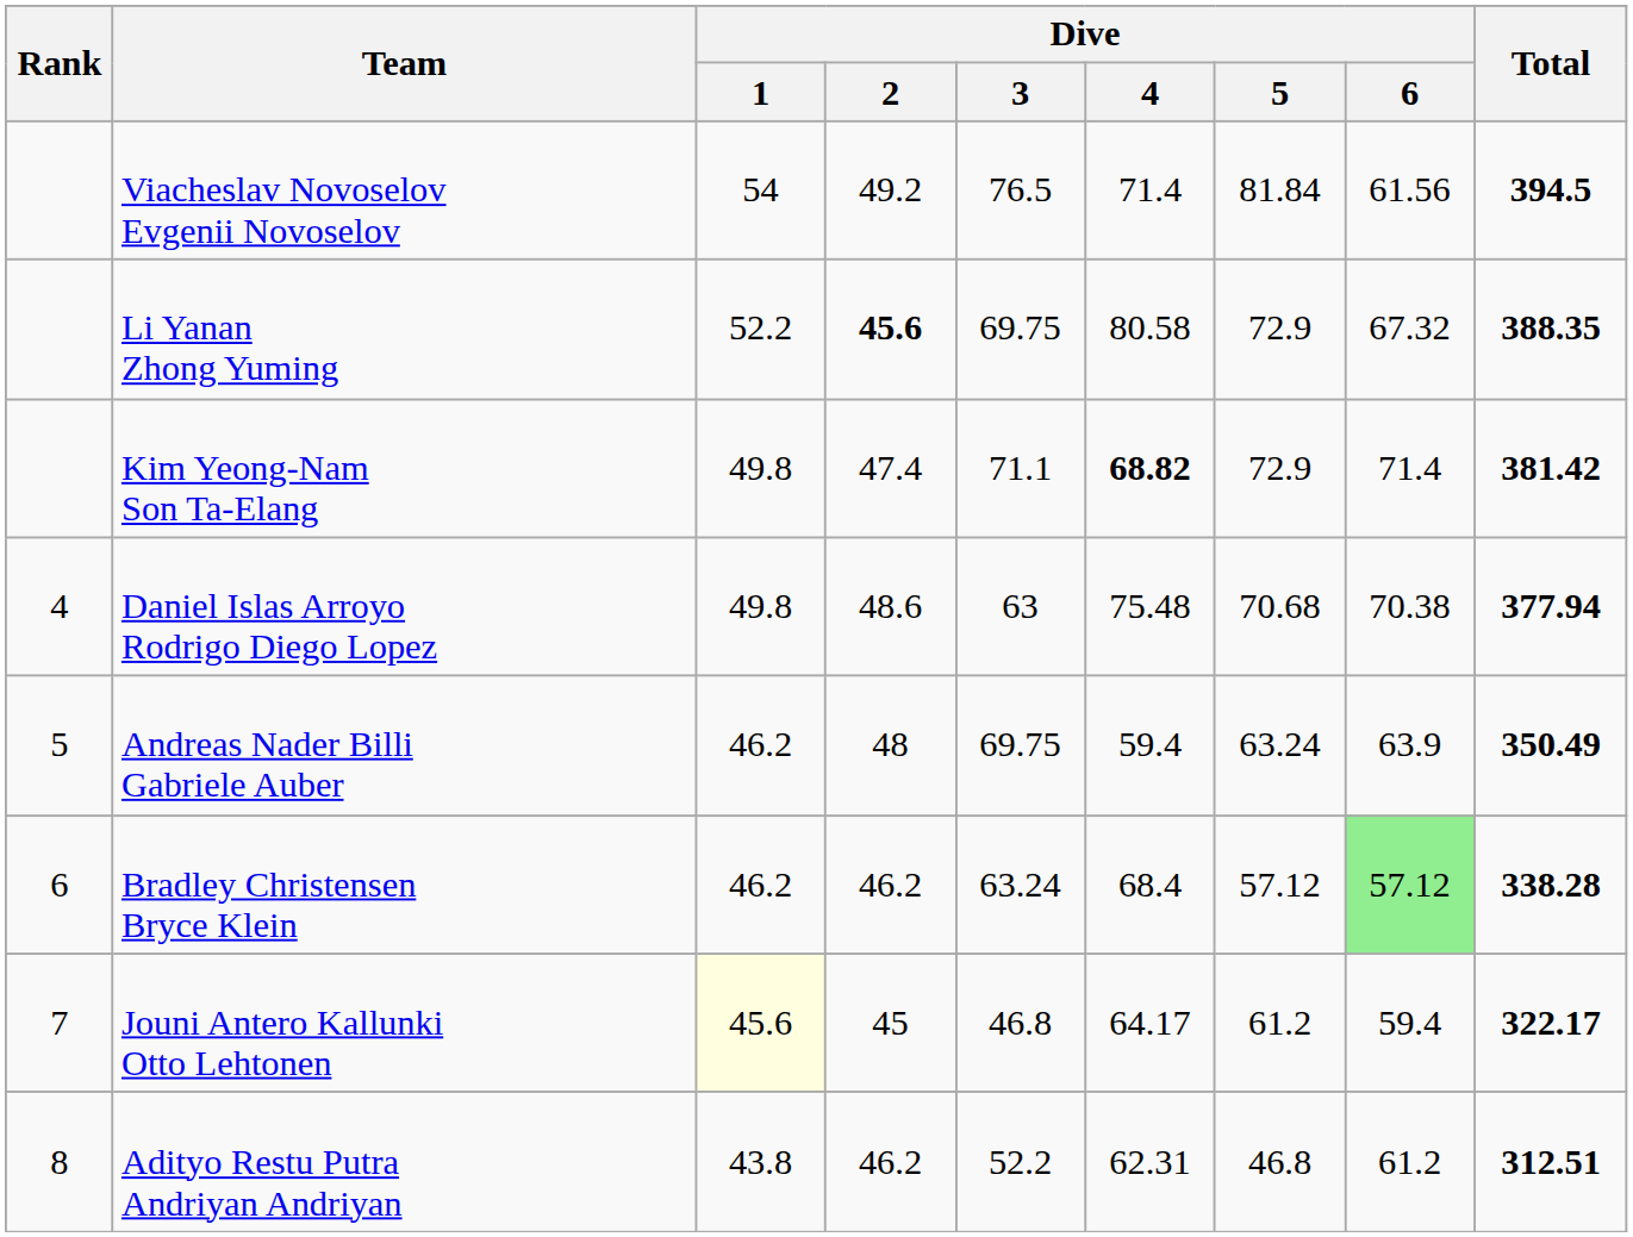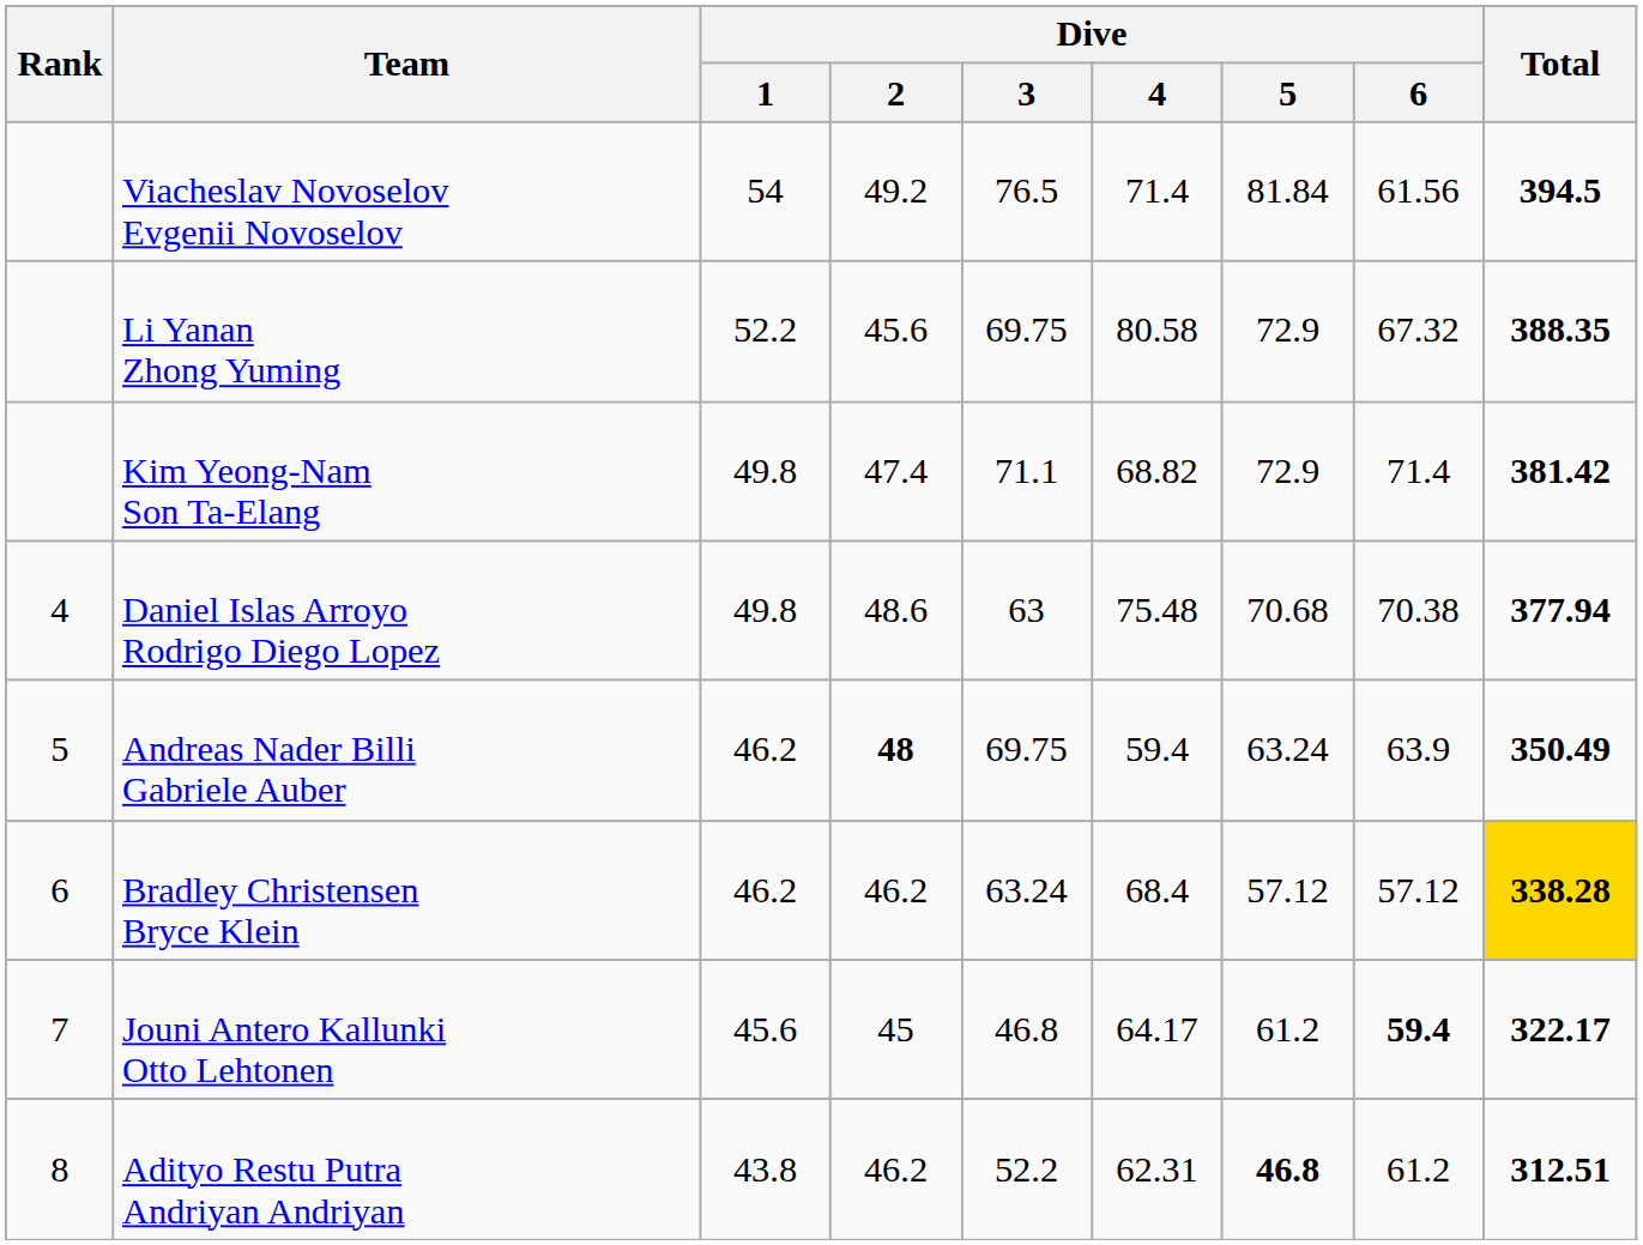Li Yanan Zhong Yuming | Dive / 2: bold -> normal
Kim Yeong-Nam Son Ta-Elang | Dive / 4: bold -> normal
Andreas Nader Billi Gabriele Auber | Dive / 2: normal -> bold
Bradley Christensen Bryce Klein | Dive / 6: lightgreen background -> no background
Bradley Christensen Bryce Klein | Total: no background -> gold background
Jouni Antero Kallunki Otto Lehtonen | Dive / 1: lightyellow background -> no background
Jouni Antero Kallunki Otto Lehtonen | Dive / 6: normal -> bold
Adityo Restu Putra Andriyan Andriyan | Dive / 5: normal -> bold
